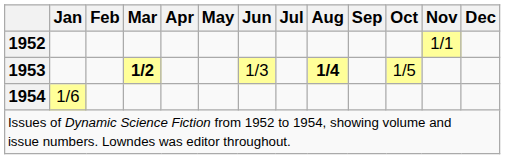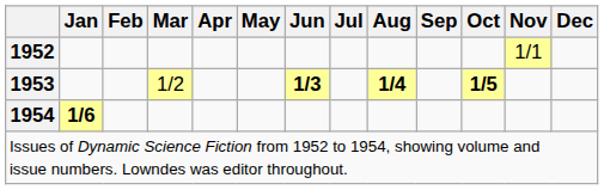1953 | Mar: bold -> normal
1953 | Jun: normal -> bold
1953 | Oct: normal -> bold
1954 | Jan: normal -> bold
